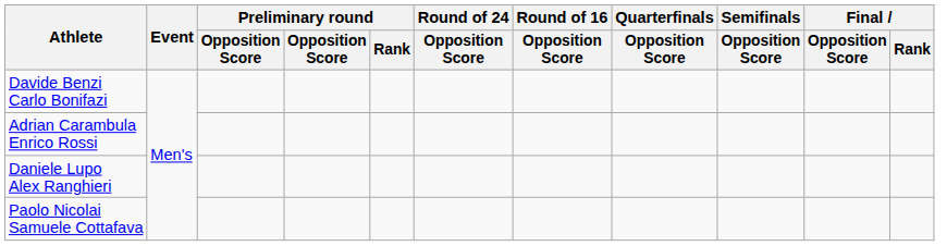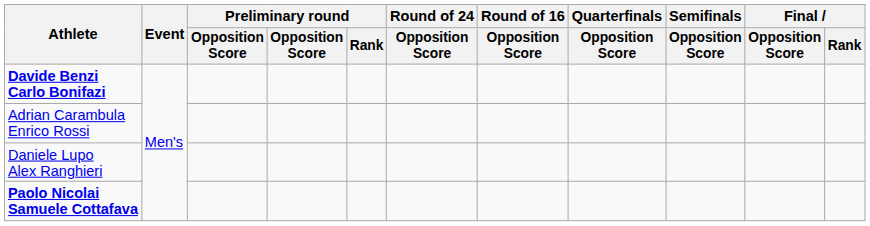Davide Benzi Carlo Bonifazi | Athlete: normal -> bold
Paolo Nicolai Samuele Cottafava | Athlete: normal -> bold
